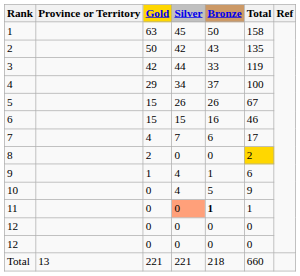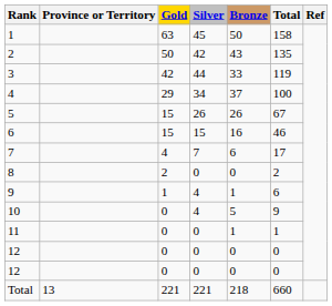8 | Total: gold background -> no background
11 | Silver: lightsalmon background -> no background
11 | Bronze: bold -> normal
